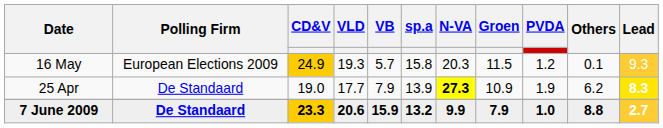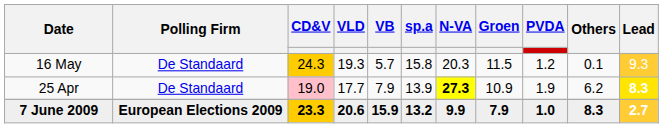16 May | Polling Firm: European Elections 2009 -> De Standaard
16 May | CD&V: 24.9 -> 24.3
25 Apr | CD&V: no background -> pink background
7 June 2009 | Polling Firm: De Standaard -> European Elections 2009
7 June 2009 | Others: 8.8 -> 8.3
